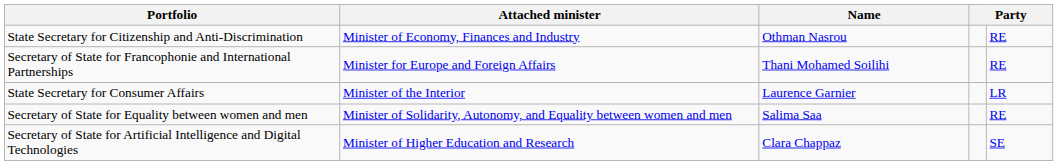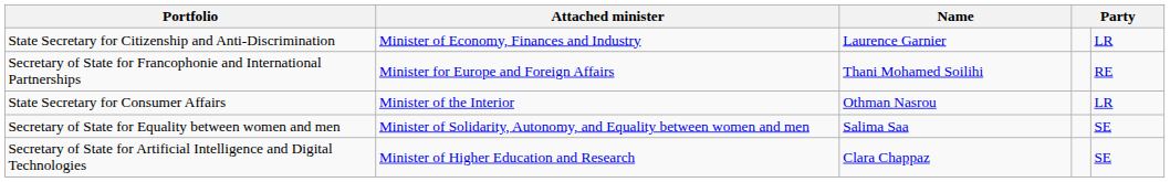State Secretary for Citizenship and Anti-Discrimination | Name: Othman Nasrou -> Laurence Garnier
State Secretary for Citizenship and Anti-Discrimination | column 5: RE -> LR
State Secretary for Consumer Affairs | Name: Laurence Garnier -> Othman Nasrou
Secretary of State for Equality between women and men | column 5: RE -> SE
